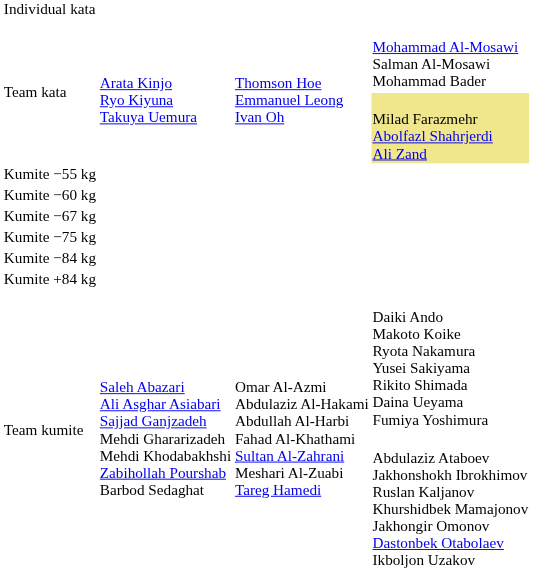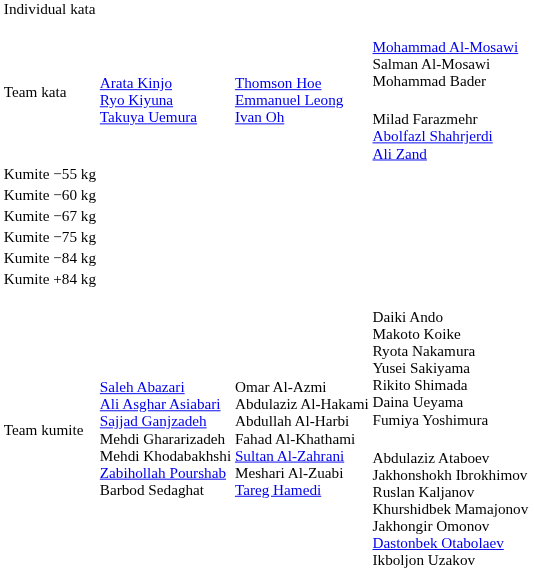Team kata / Milad Farazmehr Abolfazl Shahrjerdi Ali Zand | column 4: khaki background -> no background
